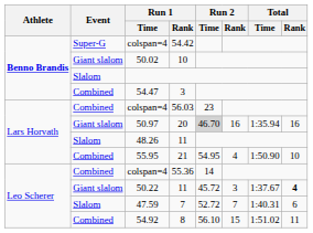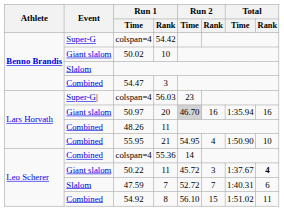56.03 | Event: Combined -> Super-G|
48.26 / 11 | Event: Slalom -> Combined
